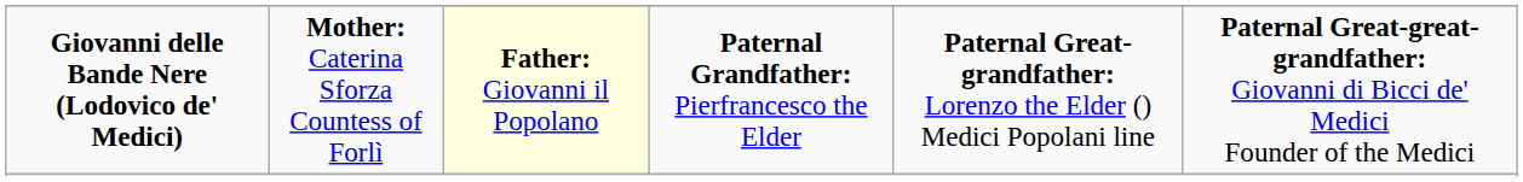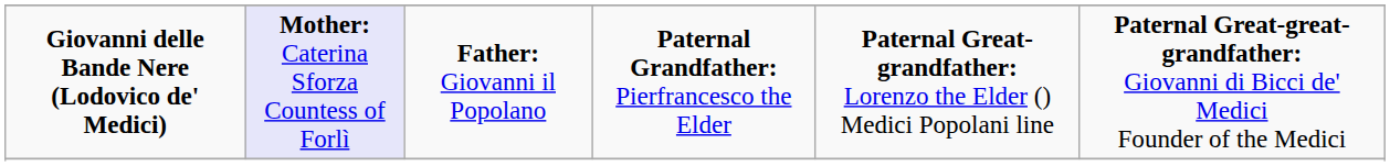Giovanni delle Bande Nere (Lodovico de' Medici) | column 2: no background -> lavender background
Giovanni delle Bande Nere (Lodovico de' Medici) | column 3: lightyellow background -> no background
